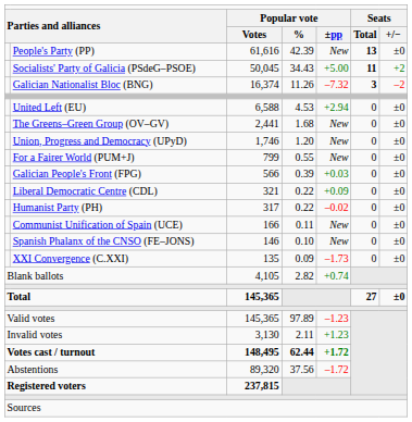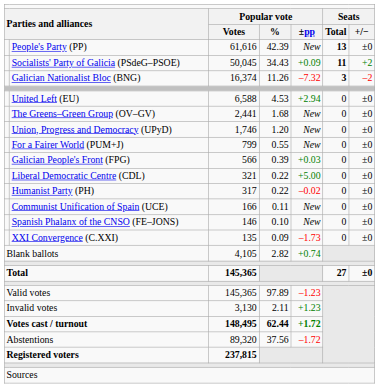Socialists' Party of Galicia (PSdeG–PSOE) | column 5: +5.00 -> +0.09
Liberal Democratic Centre (CDL) | column 5: +0.09 -> +5.00
